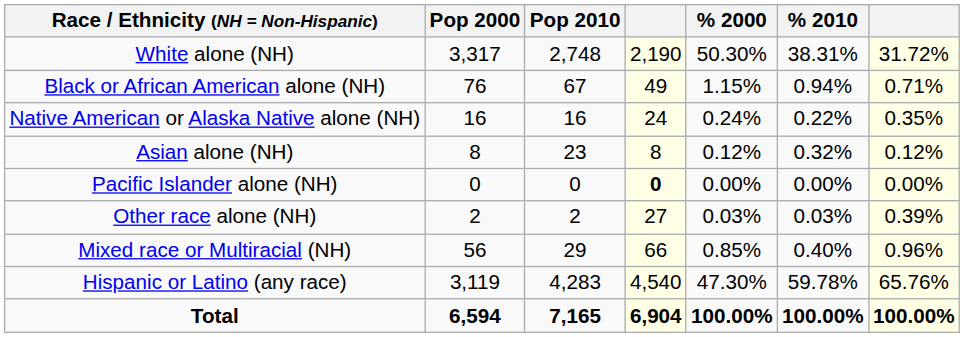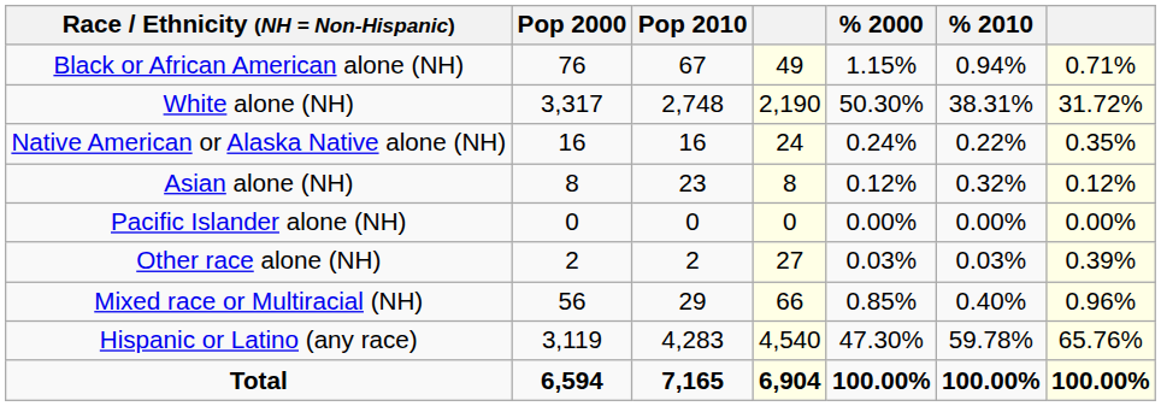rows swapped: White alone (NH) <-> Black or African American alone (NH)
Pacific Islander alone (NH) | column 4: bold -> normal
